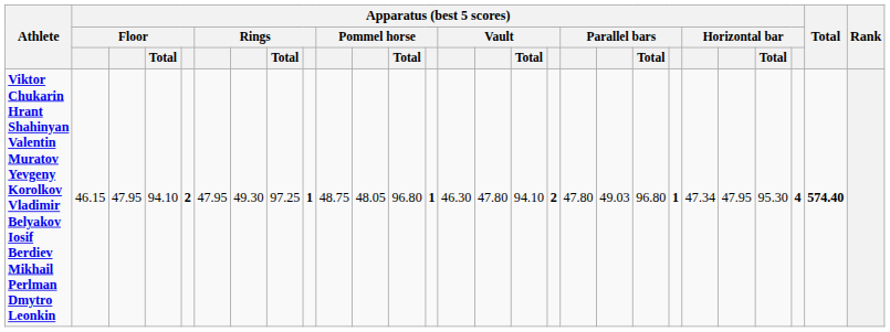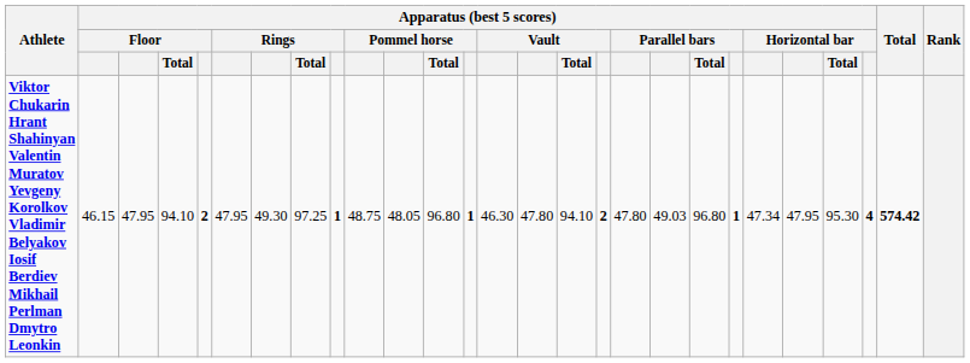row 4 | Total: 574.40 -> 574.42
